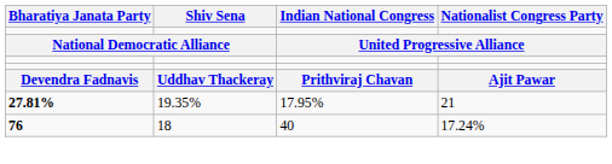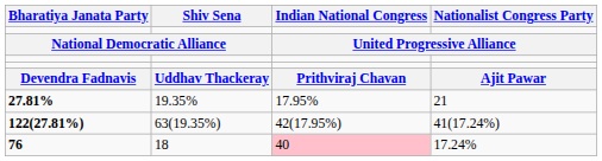+ row: 122(27.81%) | 63(19.35%) | 42(17.95%) | 41(17.24%)
76 | Indian National Congress: no background -> pink background
